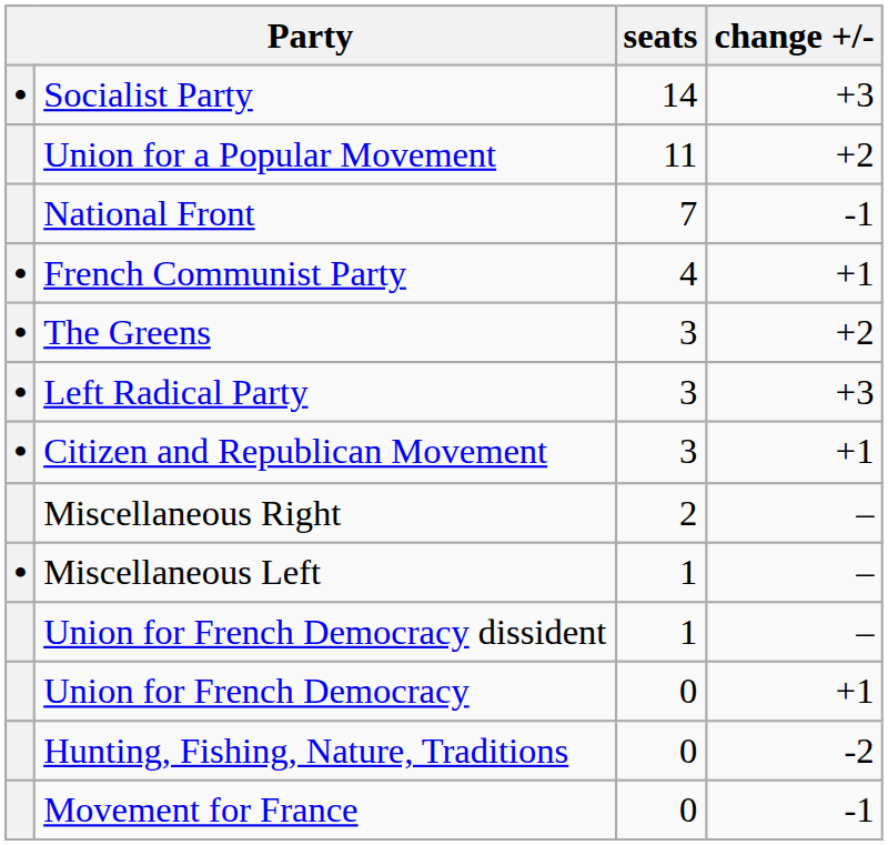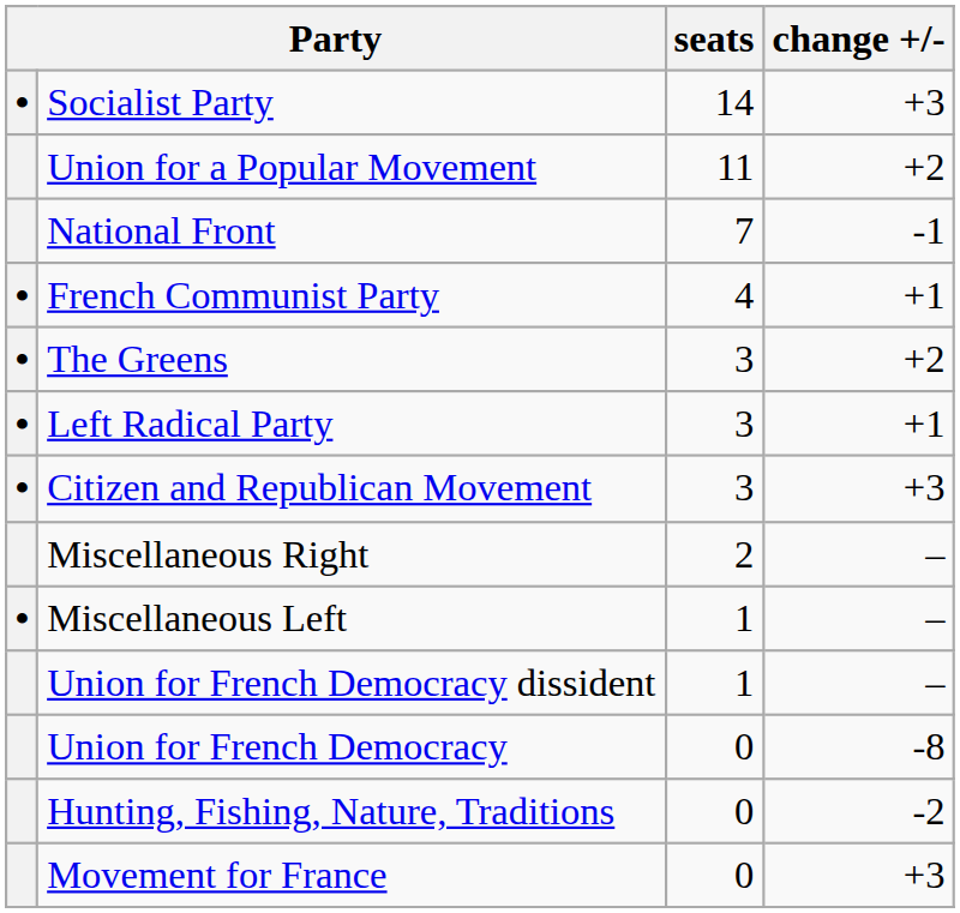Left Radical Party | change +/-: +3 -> +1
Citizen and Republican Movement | change +/-: +1 -> +3
Union for French Democracy | change +/-: +1 -> -8
Movement for France | change +/-: -1 -> +3
